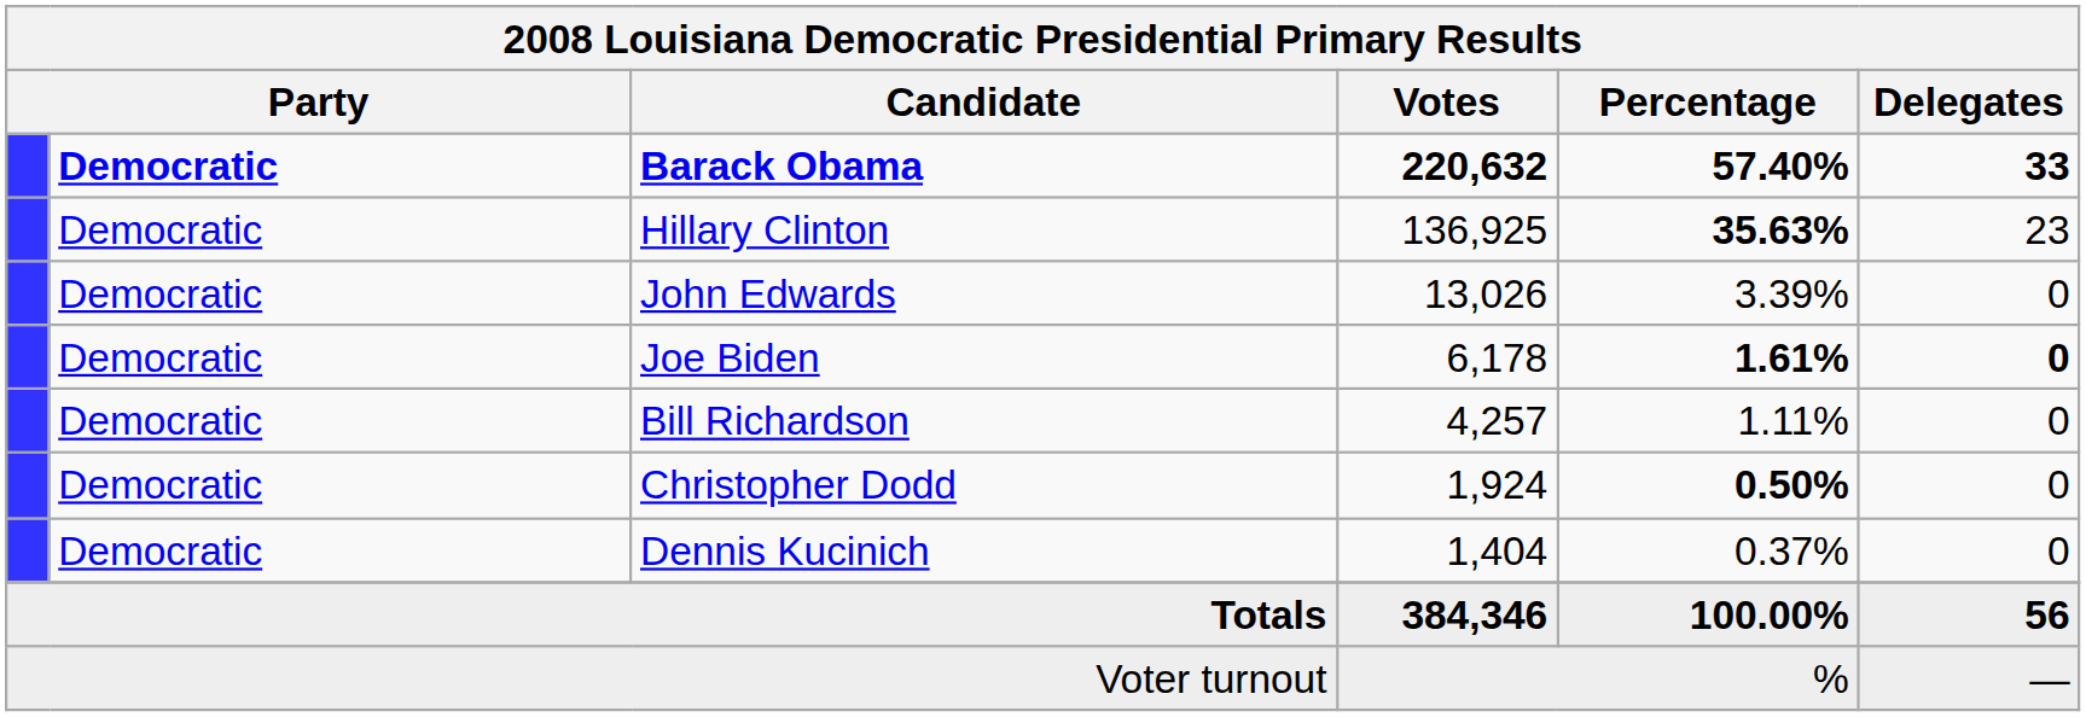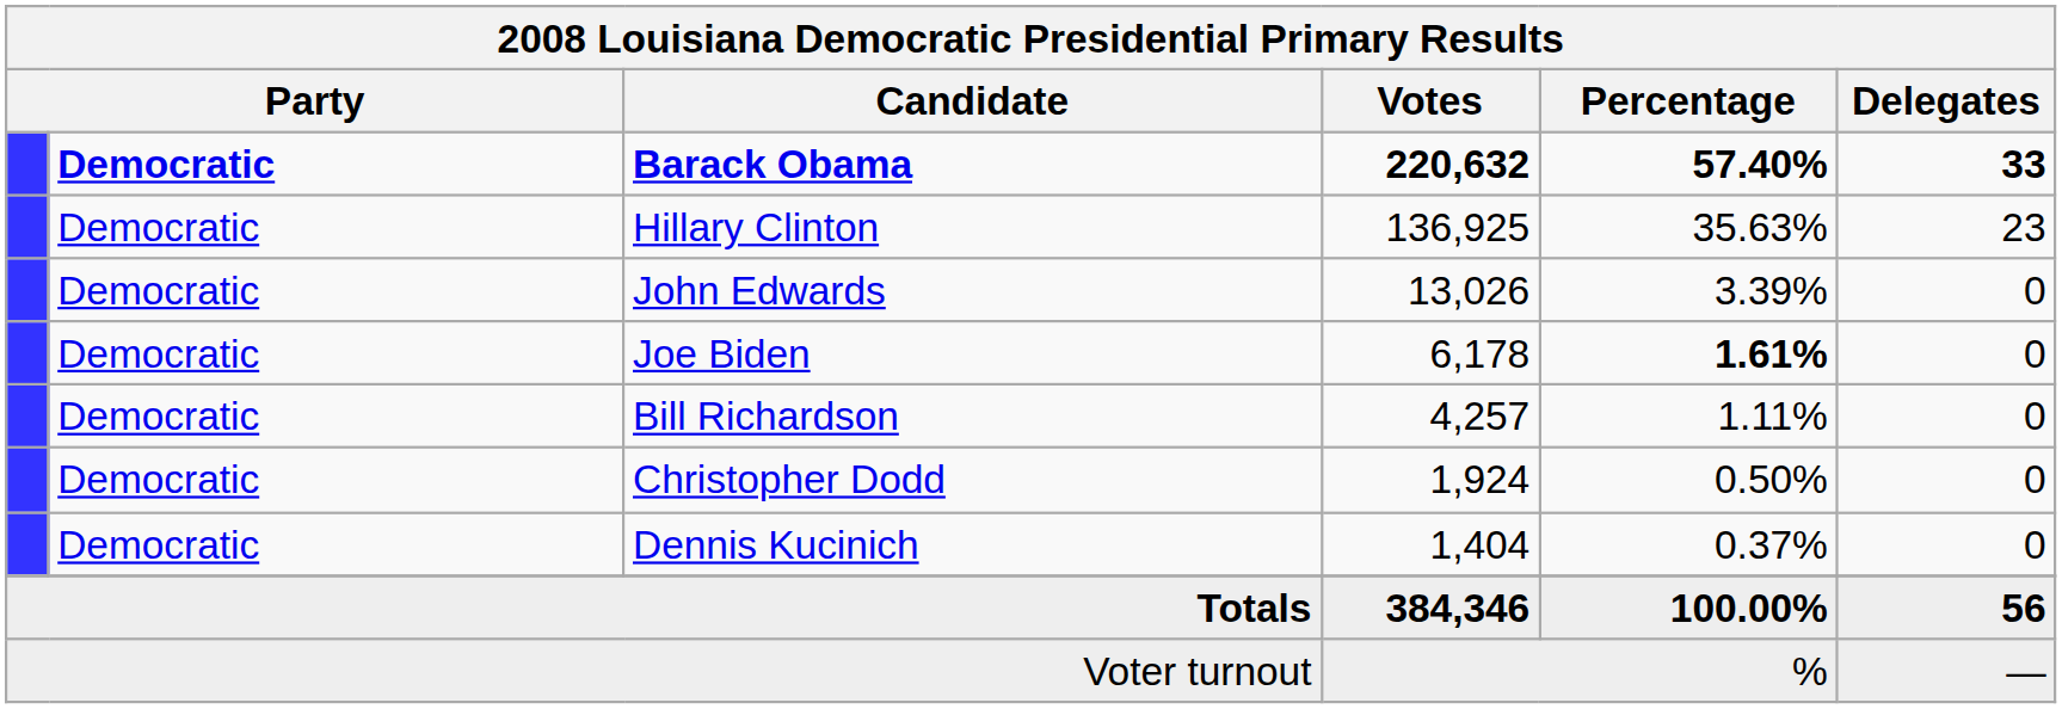Hillary Clinton | Percentage: bold -> normal
Joe Biden | Delegates: bold -> normal
Christopher Dodd | Percentage: bold -> normal
